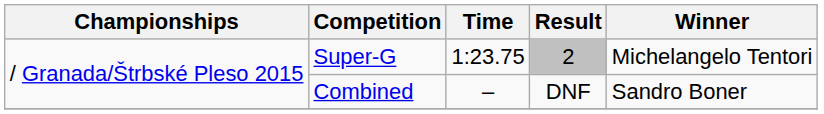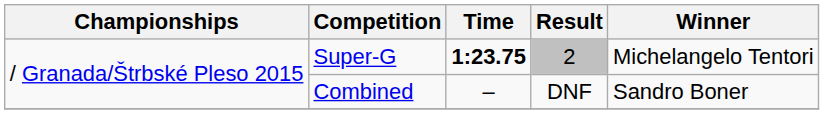Super-G | Time: normal -> bold
